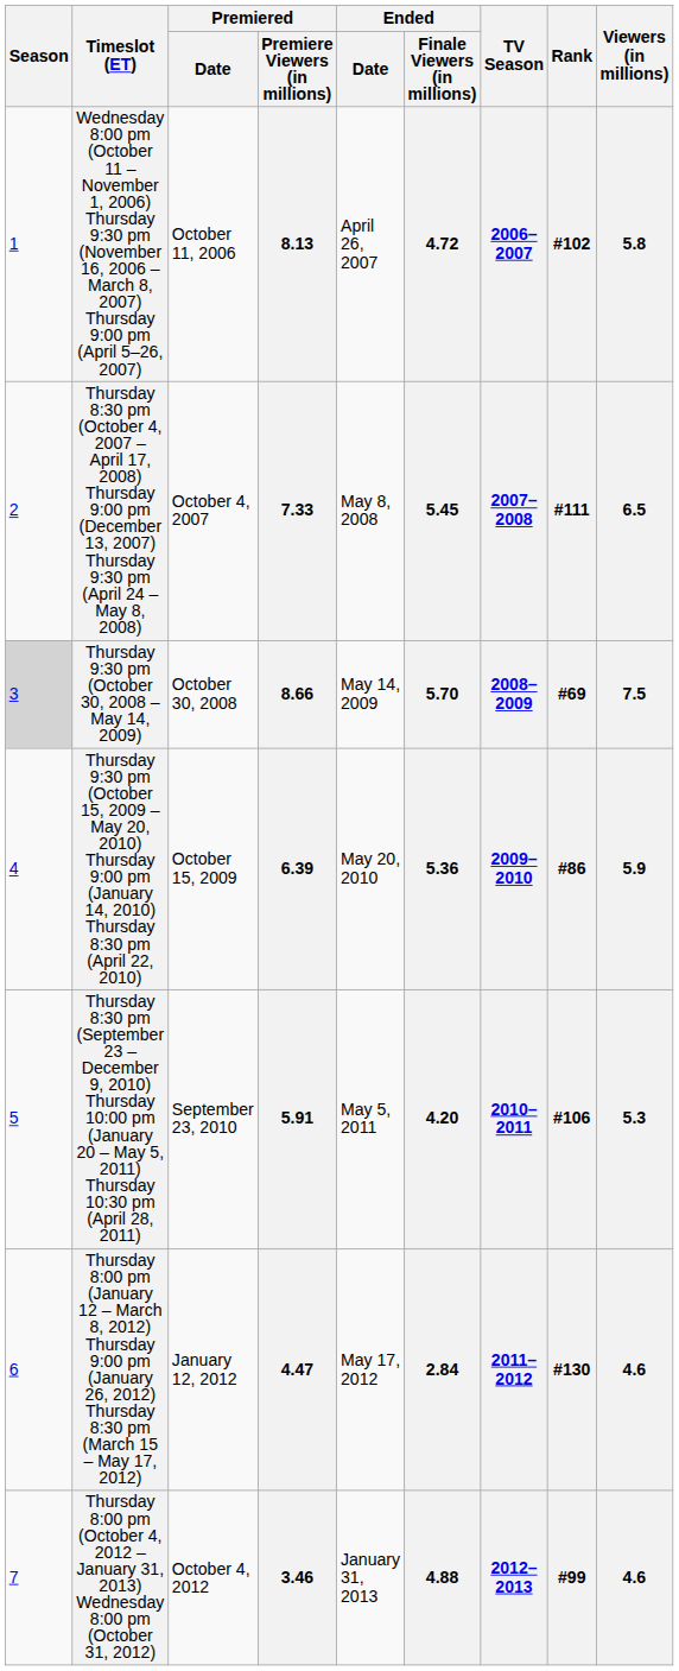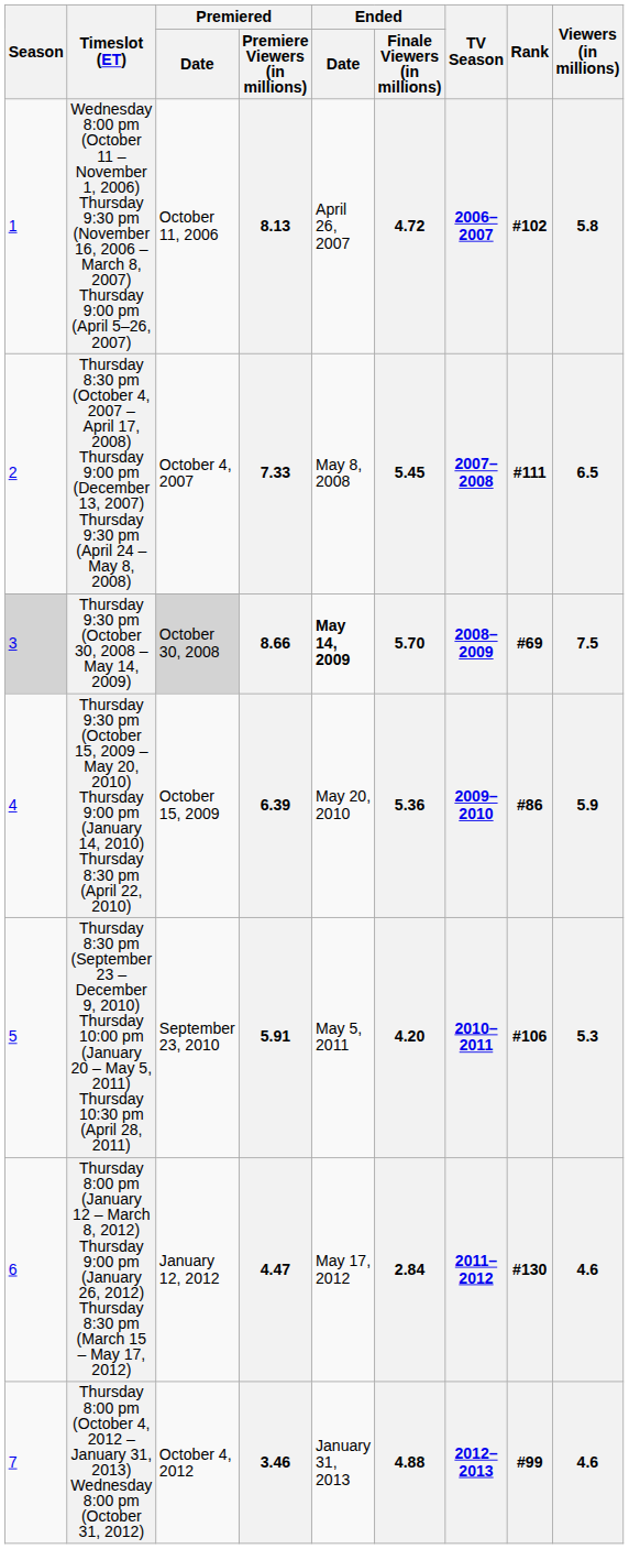Thursday 9:30 pm (October 30, 2008 – May 14, 2009) | Premiered / Date: no background -> lightgrey background
Thursday 9:30 pm (October 30, 2008 – May 14, 2009) | Ended / Date: normal -> bold
